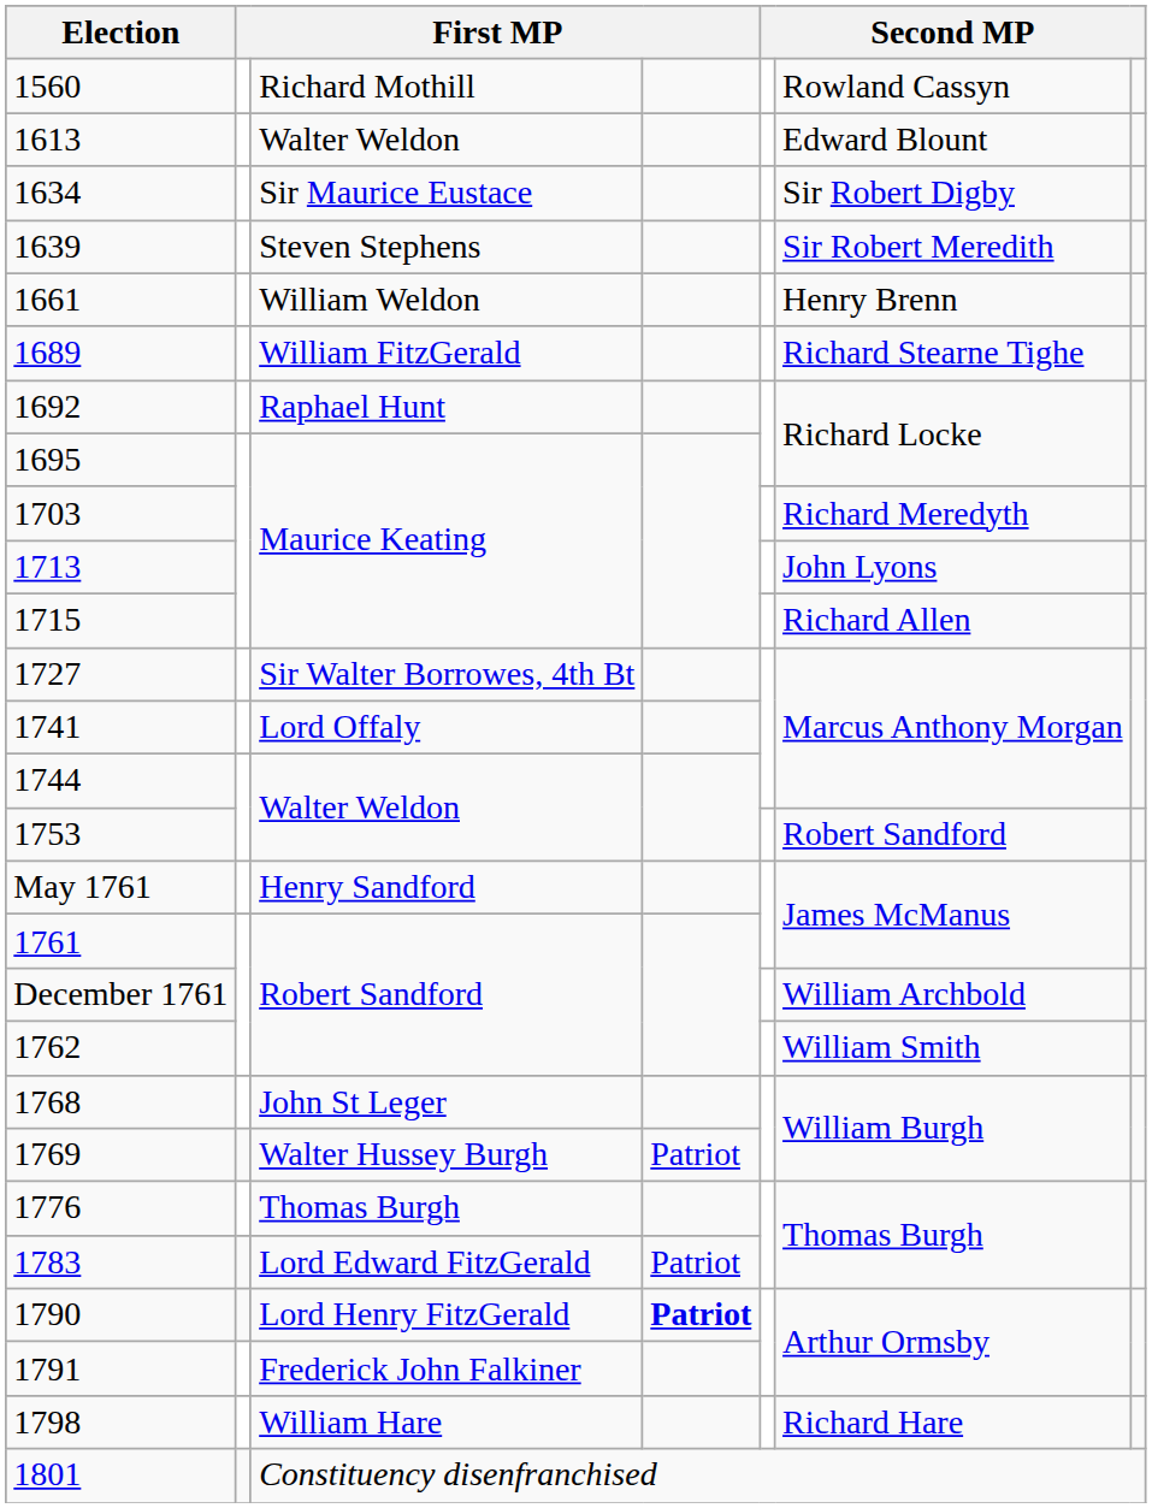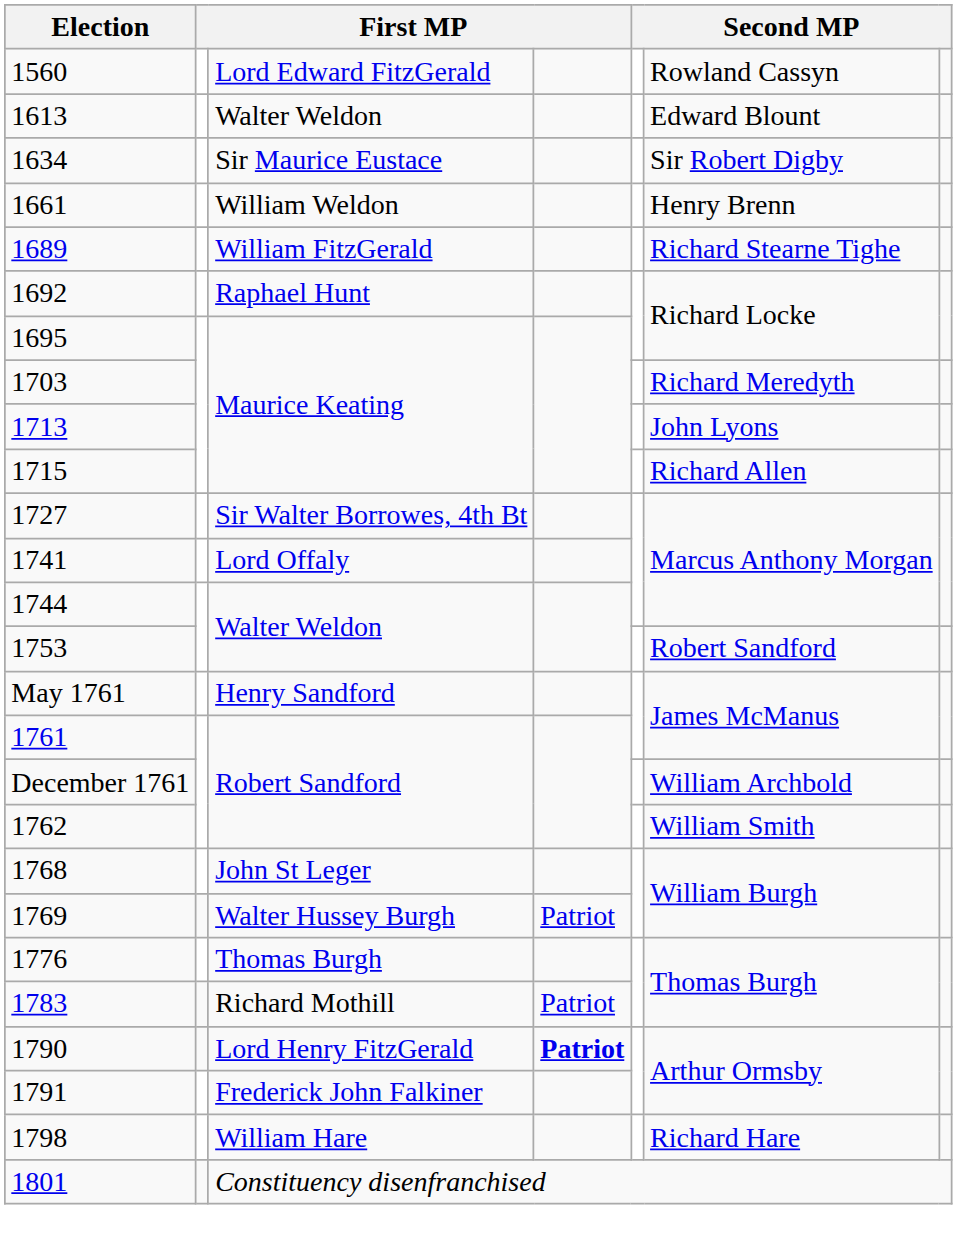1560 | column 3: Richard Mothill -> Lord Edward FitzGerald
- row: 1639 | Steven Stephens | Sir Robert Meredith
1783 | column 3: Lord Edward FitzGerald -> Richard Mothill
